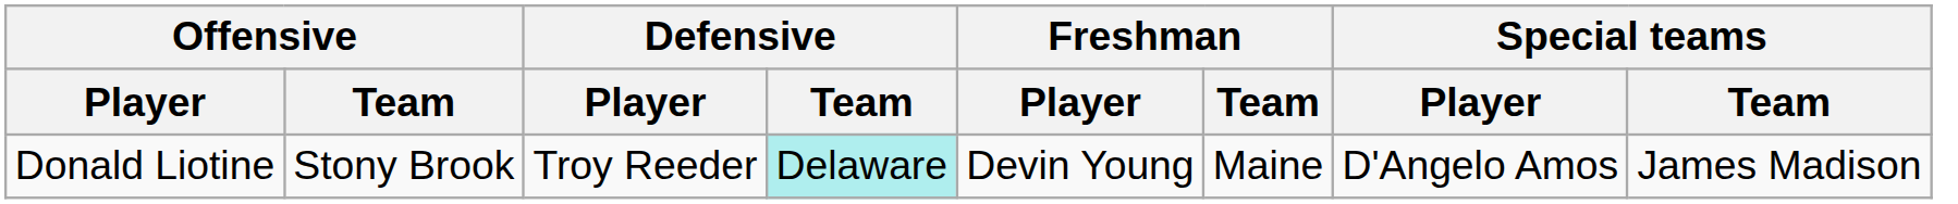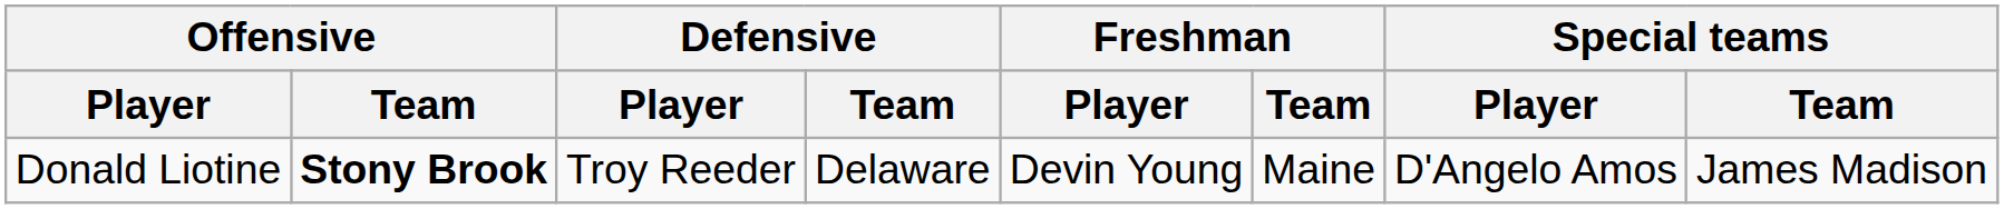Donald Liotine | Offensive / Team: normal -> bold
Donald Liotine | Defensive / Team: paleturquoise background -> no background
